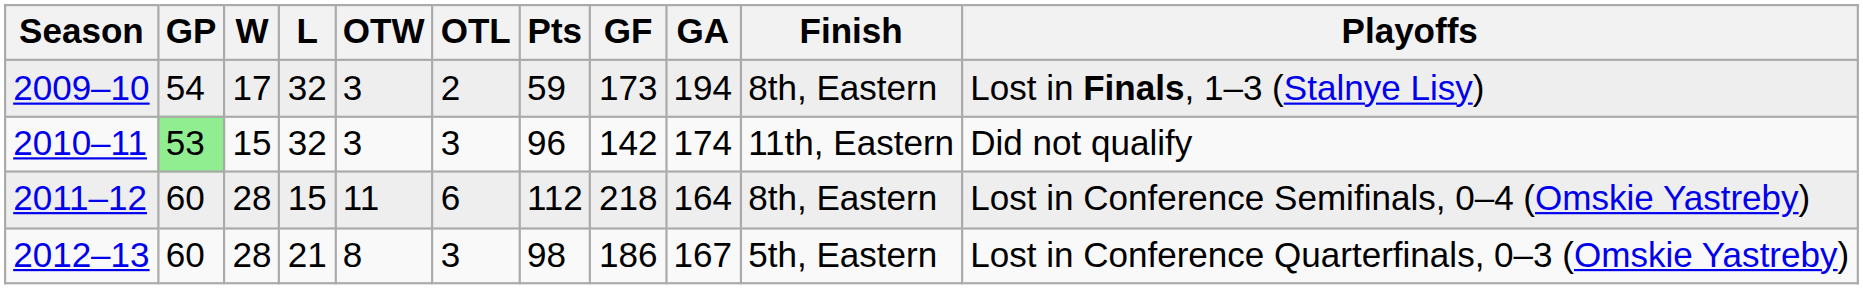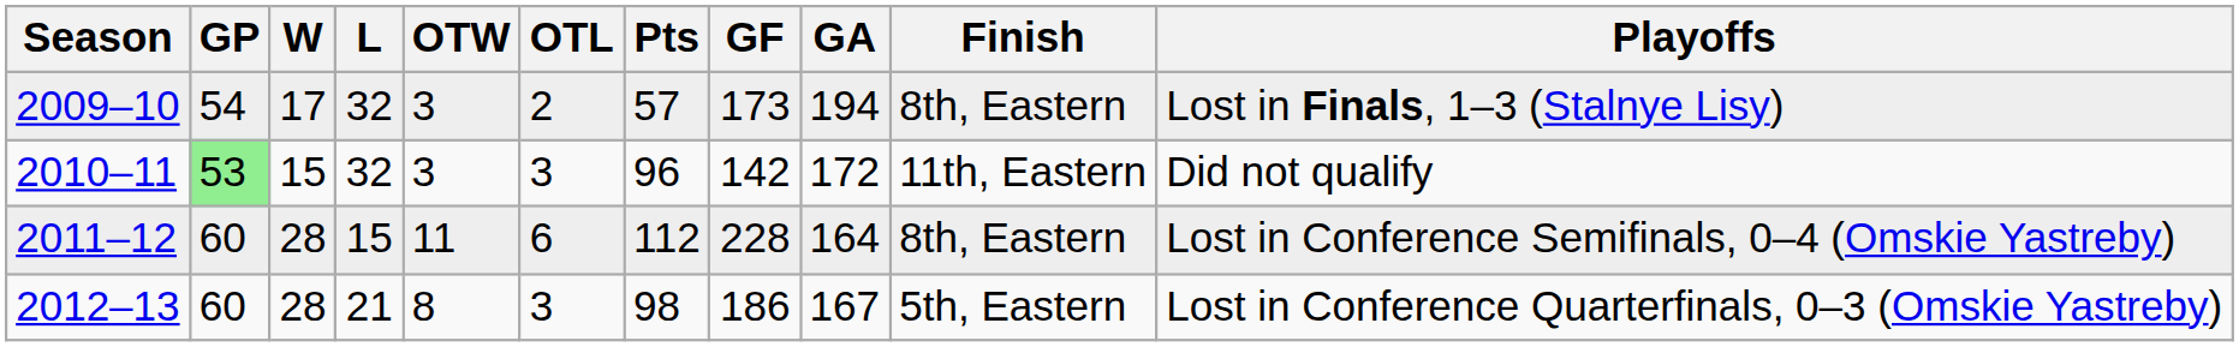2009–10 | Pts: 59 -> 57
2010–11 | GA: 174 -> 172
2011–12 | GF: 218 -> 228
